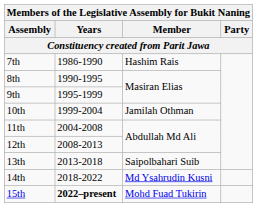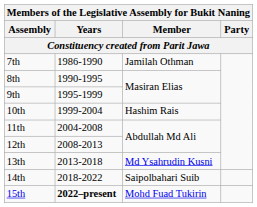7th | Member: Hashim Rais -> Jamilah Othman
10th | Member: Jamilah Othman -> Hashim Rais
13th | Member: Saipolbahari Suib -> Md Ysahrudin Kusni
14th | Member: Md Ysahrudin Kusni -> Saipolbahari Suib
